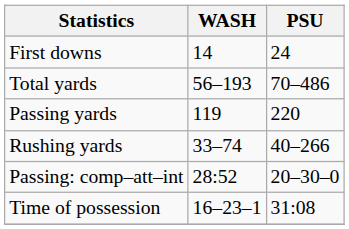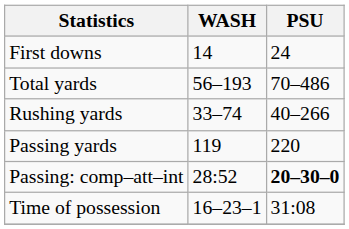rows swapped: Rushing yards <-> Passing yards
Passing: comp–att–int | PSU: normal -> bold
